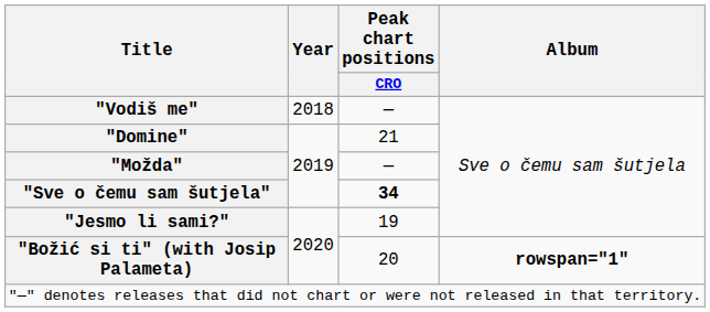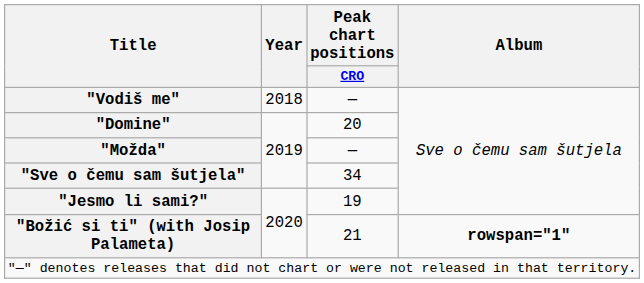"Domine" | Peak chart positions / CRO: 21 -> 20
"Sve o čemu sam šutjela" | Peak chart positions / CRO: bold -> normal
"Božić si ti" (with Josip Palameta) | Peak chart positions / CRO: 20 -> 21
